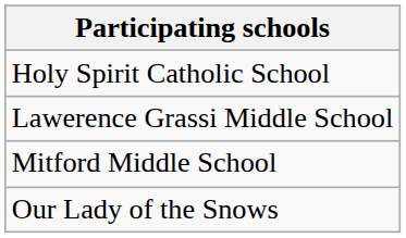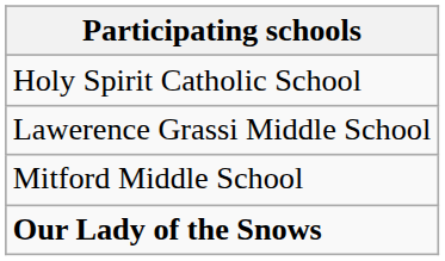row 5 | column 1: normal -> bold
